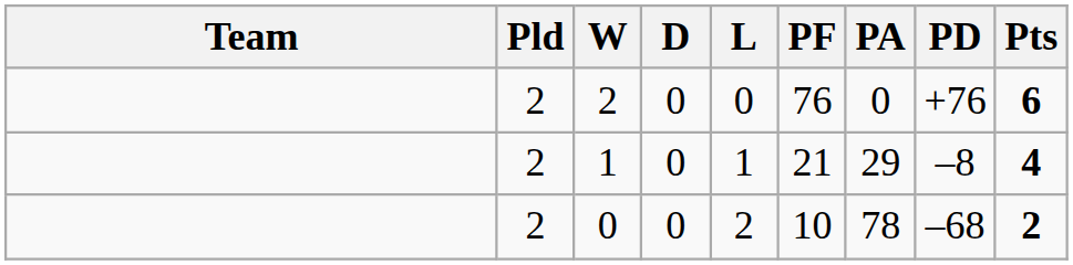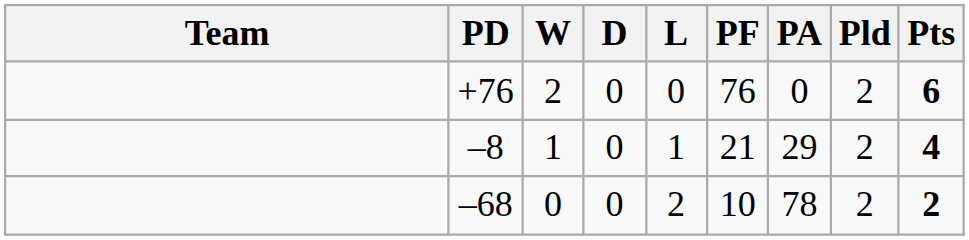columns swapped: Pld <-> PD
